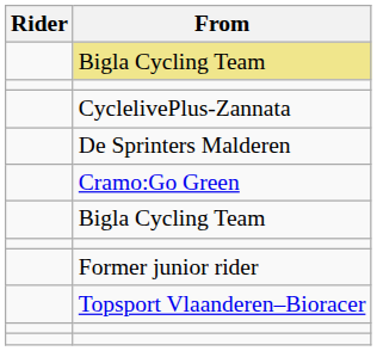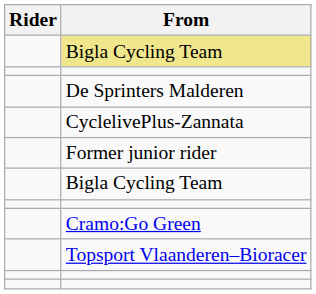row 4 | From: CyclelivePlus-Zannata -> De Sprinters Malderen
row 5 | From: De Sprinters Malderen -> CyclelivePlus-Zannata
row 6 | From: Cramo:Go Green -> Former junior rider
row 9 | From: Former junior rider -> Cramo:Go Green
